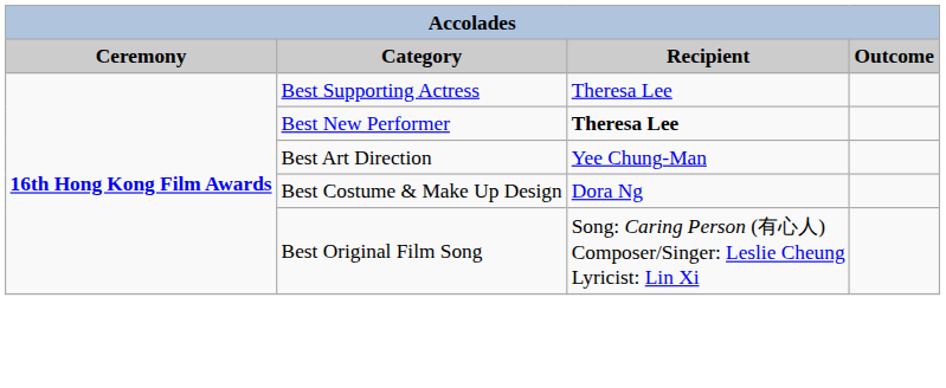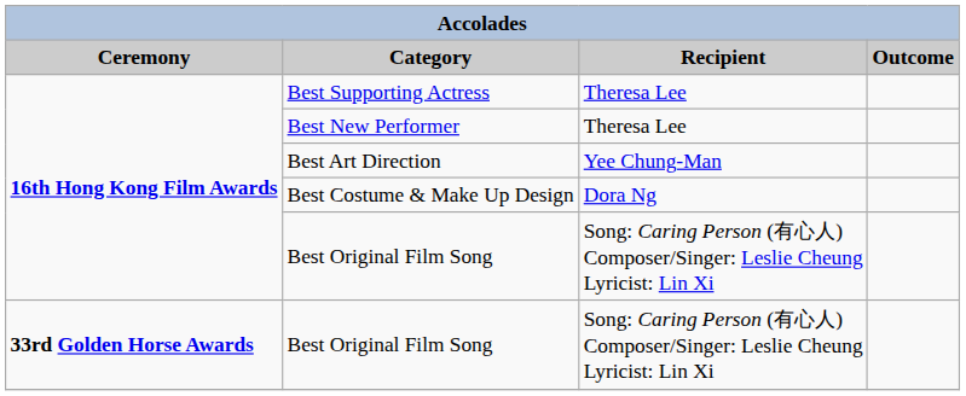Best New Performer | Recipient: bold -> normal
+ row: 33rd Golden Horse Awards | Best Original Film Song | Song: Caring Person (有心人) Composer/Singer: Leslie Cheung Lyricist: Lin Xi
